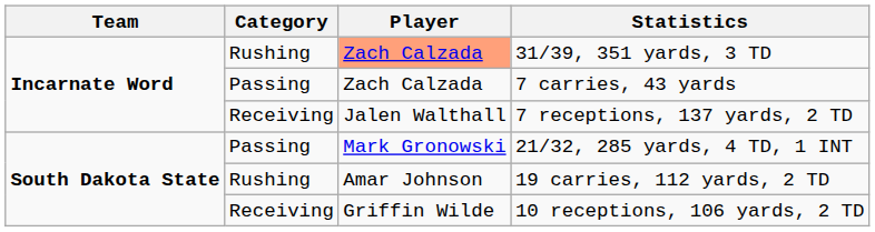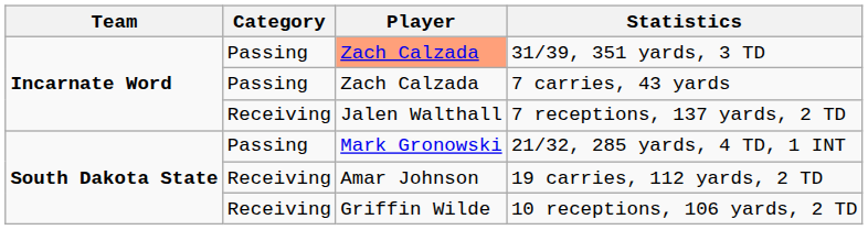31/39, 351 yards, 3 TD | Category: Rushing -> Passing
19 carries, 112 yards, 2 TD | Category: Rushing -> Receiving
